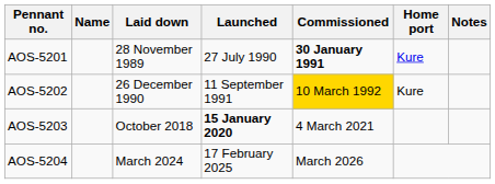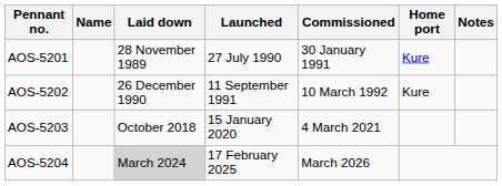AOS-5201 | Commissioned: bold -> normal
AOS-5202 | Commissioned: gold background -> no background
AOS-5203 | Launched: bold -> normal
AOS-5204 | Laid down: no background -> lightgrey background
